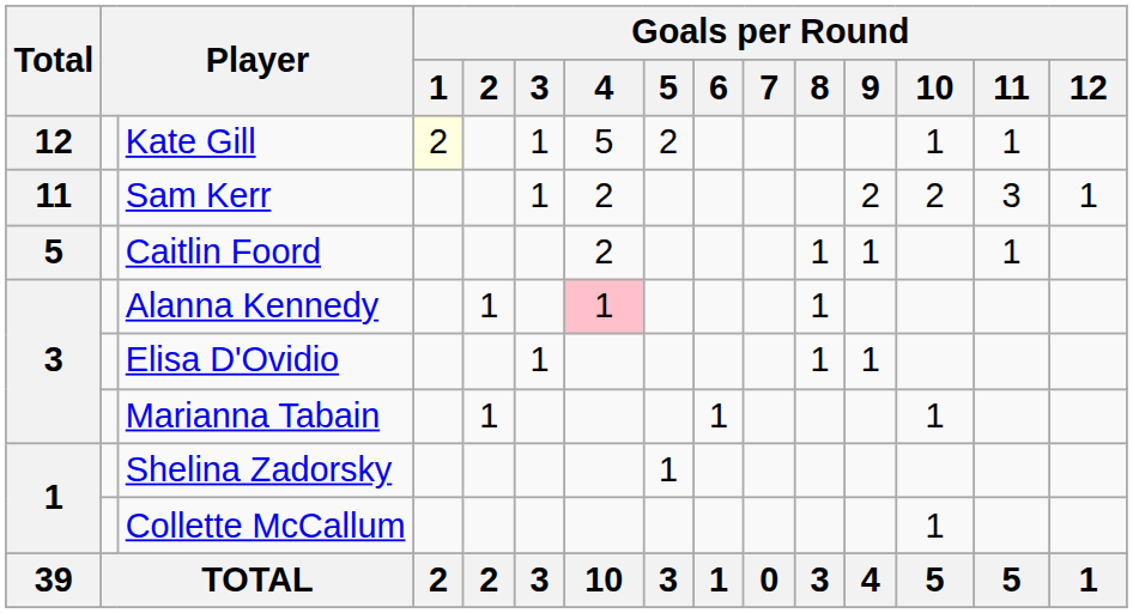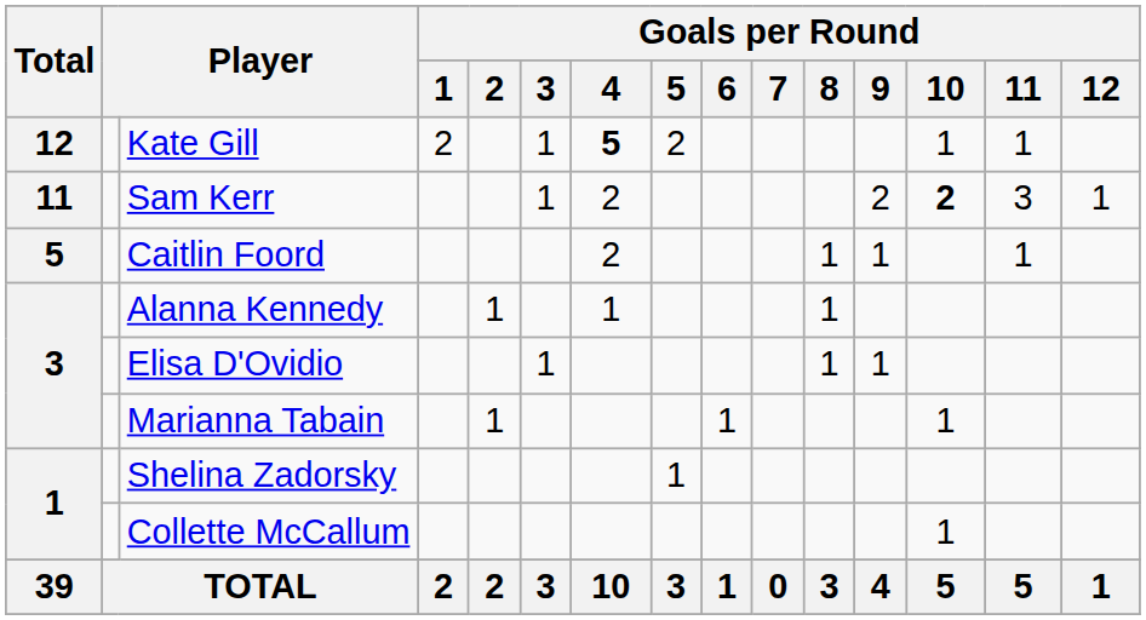Kate Gill | Goals per Round / 1: lightyellow background -> no background
Kate Gill | Goals per Round / 4: normal -> bold
Sam Kerr | Goals per Round / 10: normal -> bold
Alanna Kennedy | Goals per Round / 4: pink background -> no background
